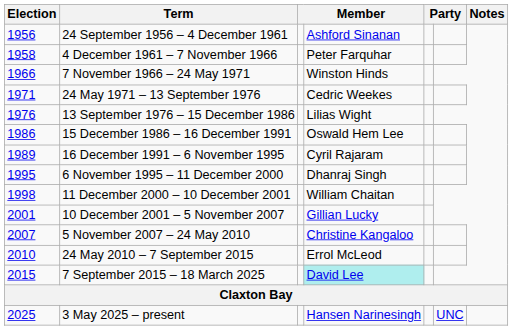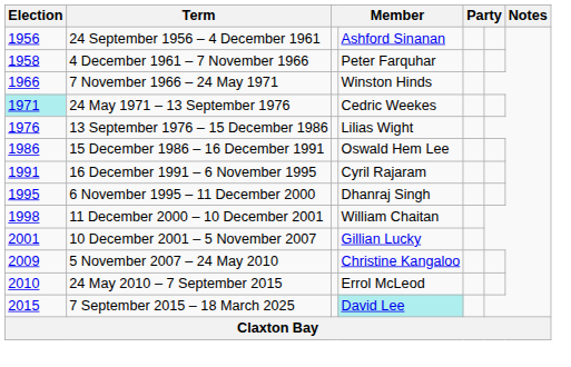24 May 1971 – 13 September 1976 | Election: no background -> paleturquoise background
16 December 1991 – 6 November 1995 | Election: 1989 -> 1991
5 November 2007 – 24 May 2010 | Election: 2007 -> 2009
- row: 2025 | 3 May 2025 – present | Hansen Narinesingh | UNC
